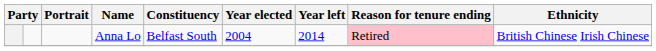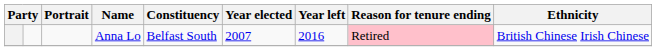Anna Lo | Year elected: 2004 -> 2007
Anna Lo | Year left: 2014 -> 2016
